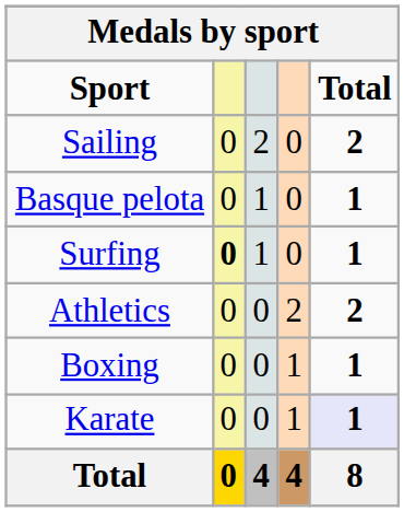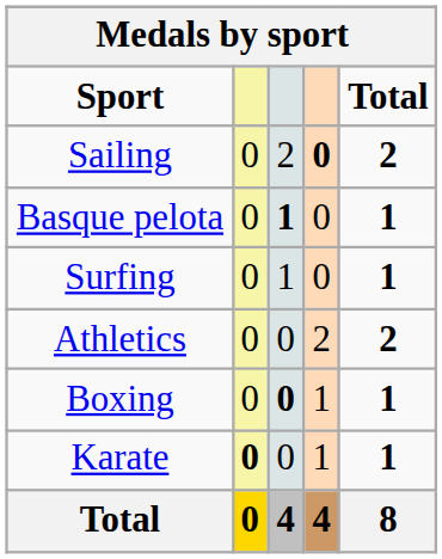Sailing | column 4: normal -> bold
Basque pelota | column 3: normal -> bold
Surfing | column 2: bold -> normal
Boxing | column 3: normal -> bold
Karate | column 2: normal -> bold
Karate | Total: lavender background -> no background
